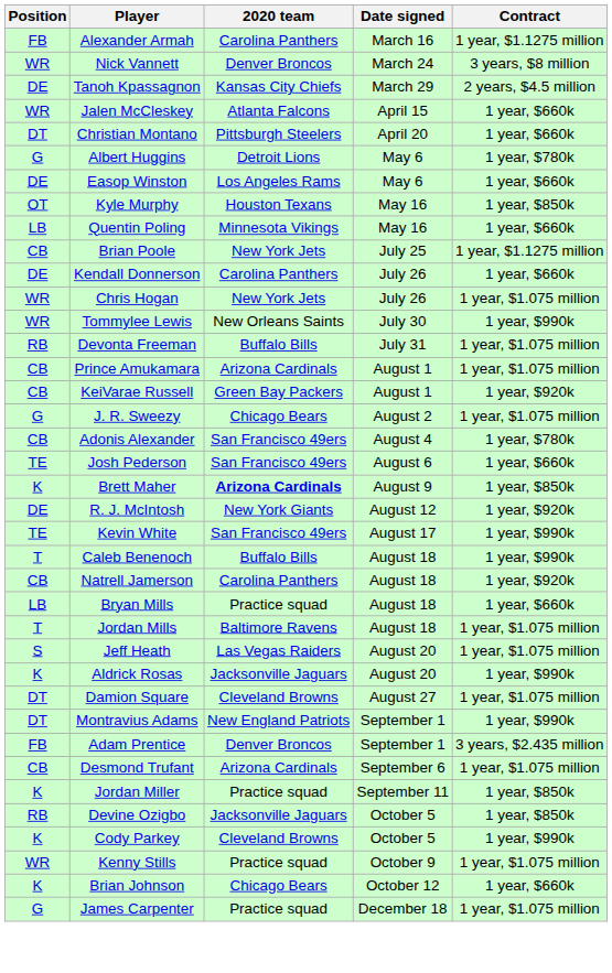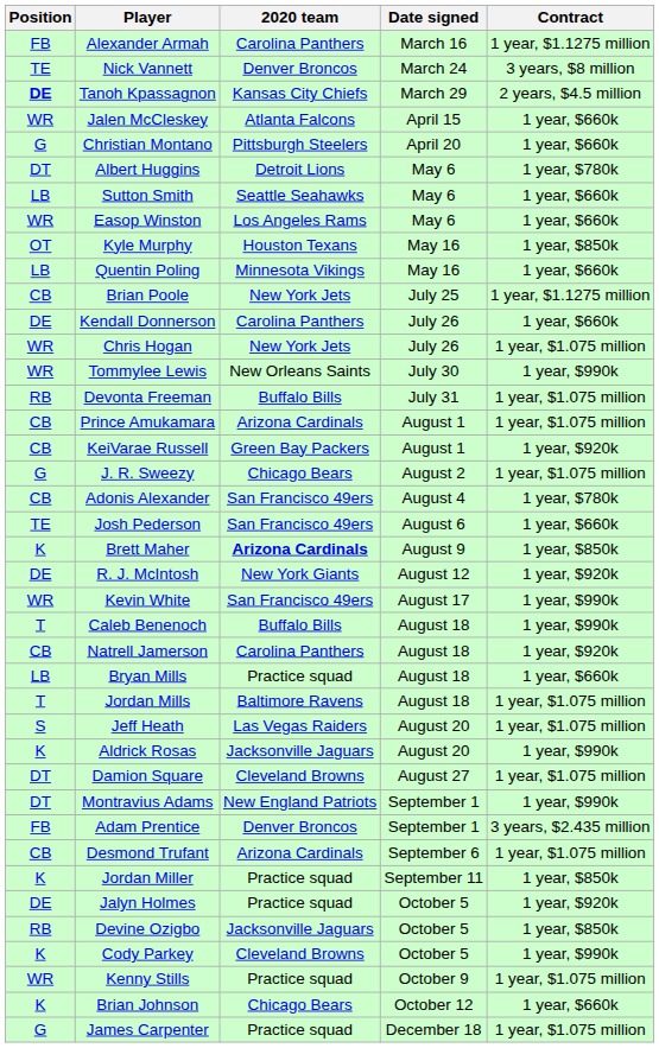Nick Vannett | Position: WR -> TE
Tanoh Kpassagnon | Position: normal -> bold
Christian Montano | Position: DT -> G
Albert Huggins | Position: G -> DT
+ row: LB | Sutton Smith | Seattle Seahawks | May 6 | 1 year, $660k
Easop Winston | Position: DE -> WR
Kevin White | Position: TE -> WR
+ row: DE | Jalyn Holmes | Practice squad | October 5 | 1 year, $920k
